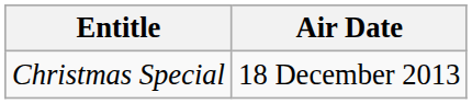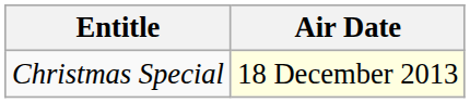Christmas Special | Air Date: no background -> lightyellow background
